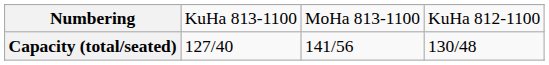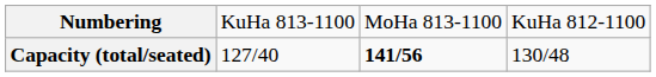row 2 | column 3: normal -> bold
